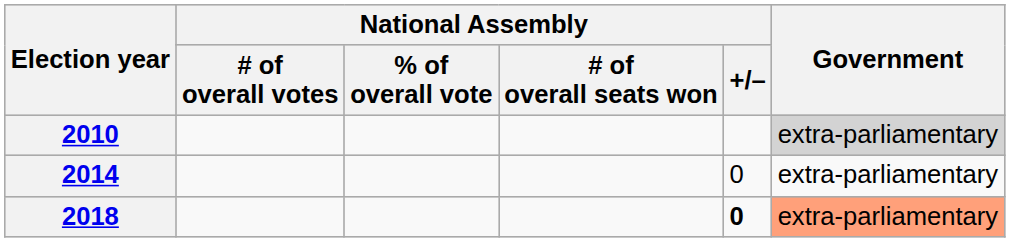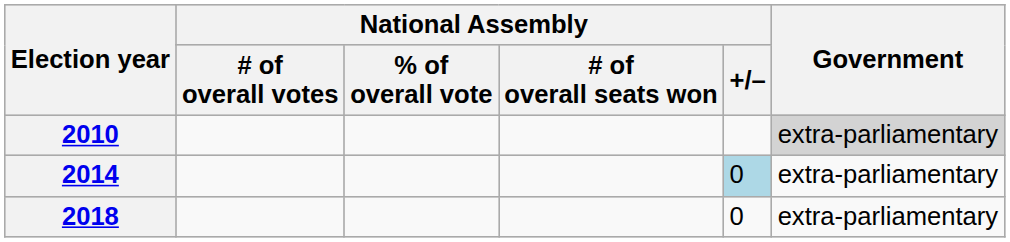2014 | National Assembly / +/–: no background -> lightblue background
2018 | National Assembly / +/–: bold -> normal
2018 | Government: lightsalmon background -> no background
